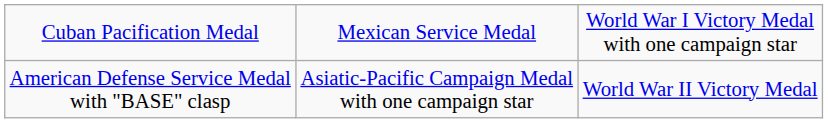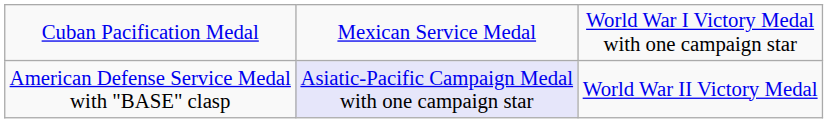American Defense Service Medal with "BASE" clasp | column 2: no background -> lavender background
